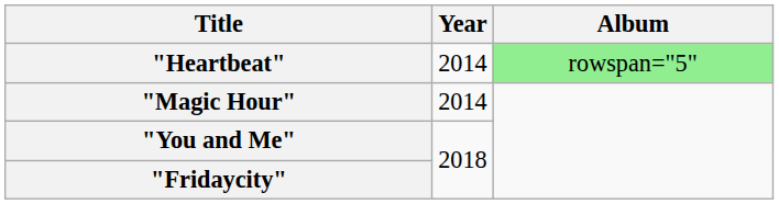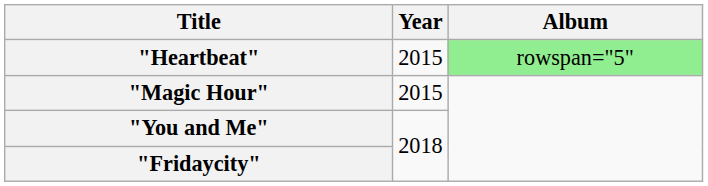"Heartbeat" | Year: 2014 -> 2015
"Magic Hour" | Year: 2014 -> 2015
